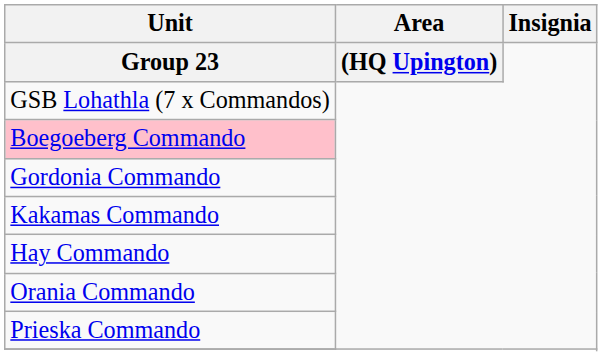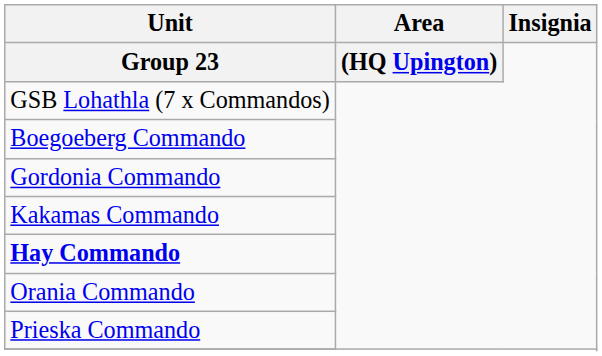Boegoeberg Commando | Unit / Group 23: pink background -> no background
Hay Commando | Unit / Group 23: normal -> bold
